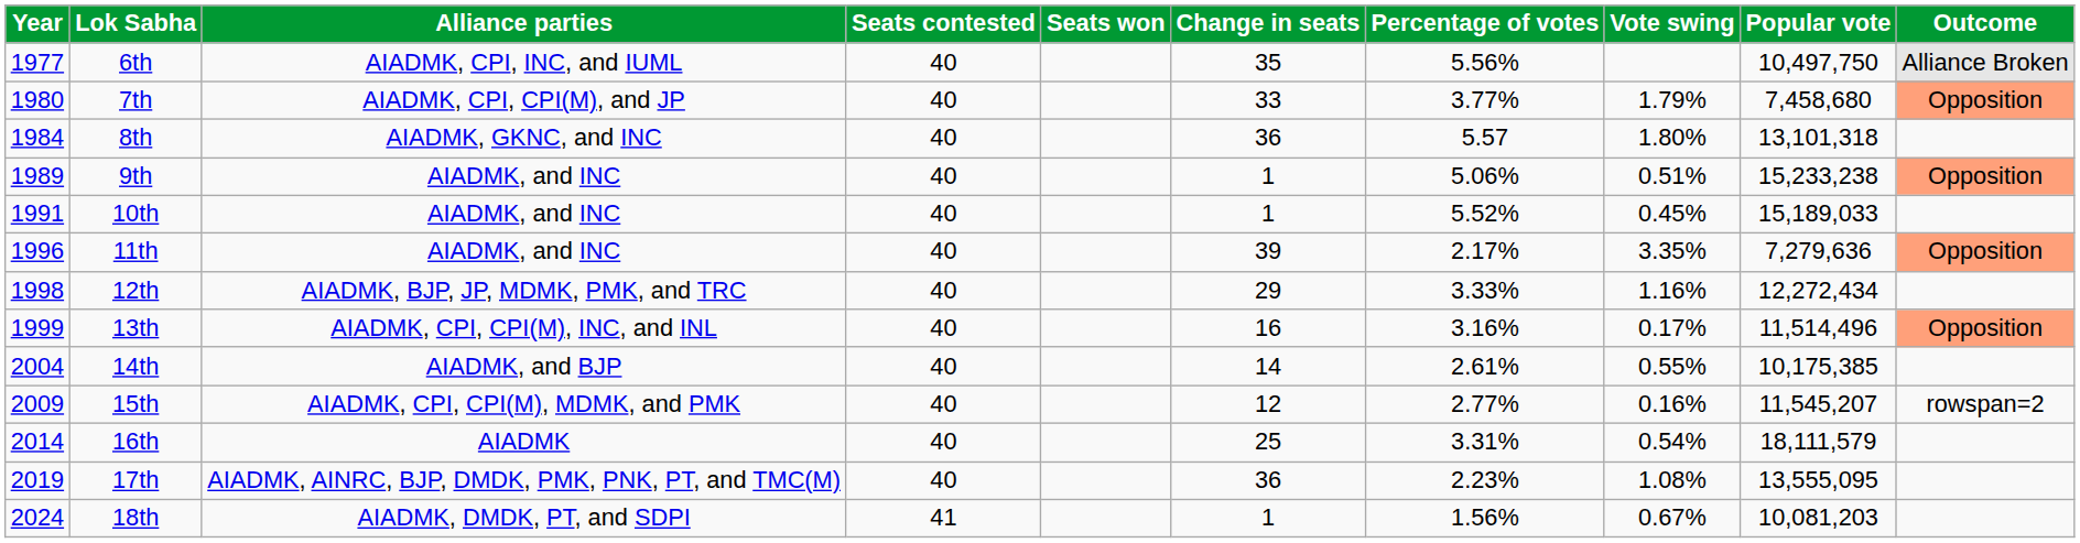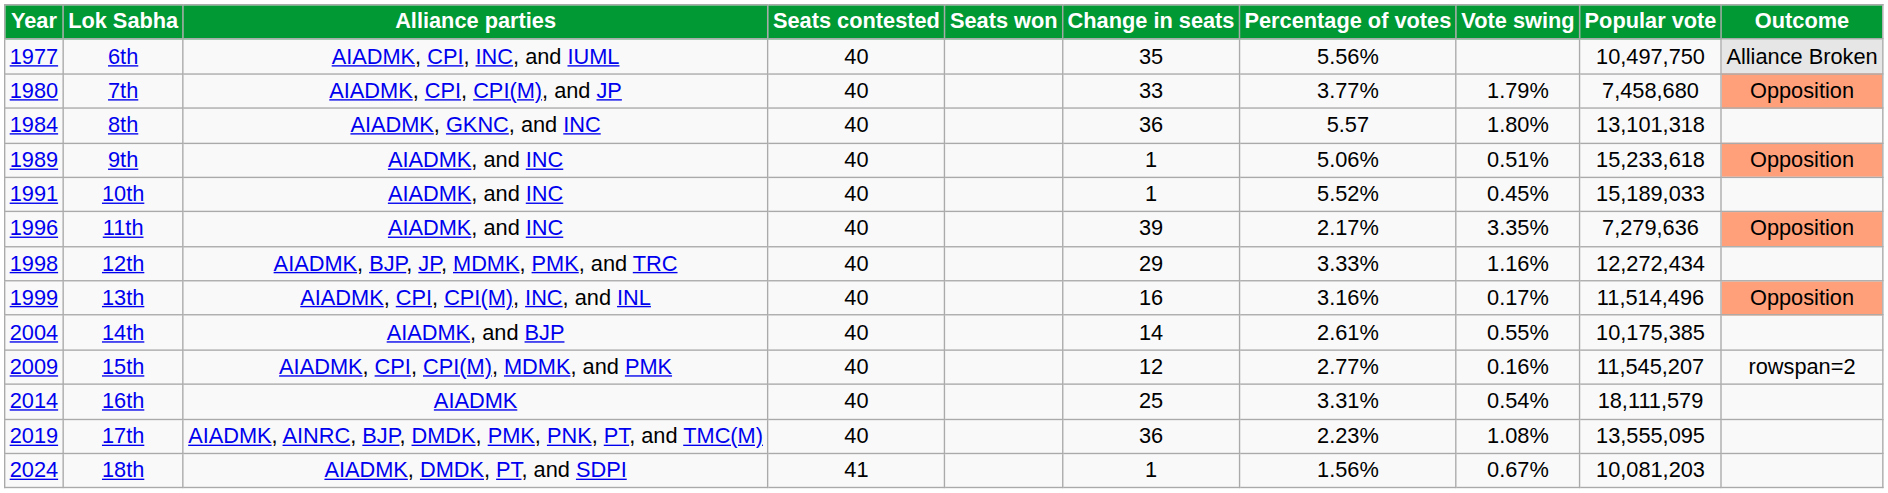9th | Popular vote: 15,233,238 -> 15,233,618
